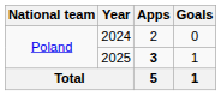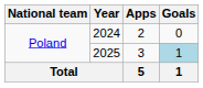2025 | Apps: bold -> normal
2025 | Goals: no background -> lightblue background
